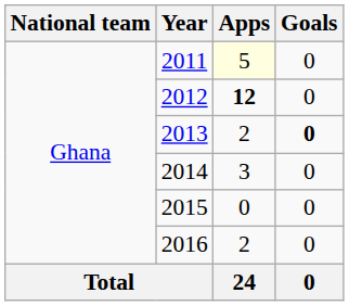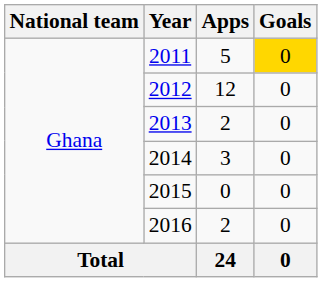2011 | Apps: lightyellow background -> no background
2011 | Goals: no background -> gold background
2012 | Apps: bold -> normal
2013 | Goals: bold -> normal
